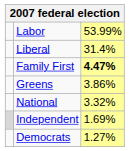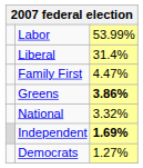Family First | column 3: bold -> normal
Greens | column 3: normal -> bold
Independent | column 3: normal -> bold
